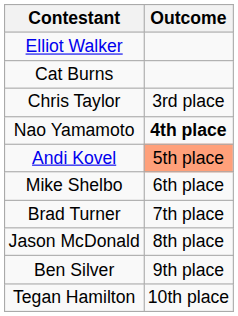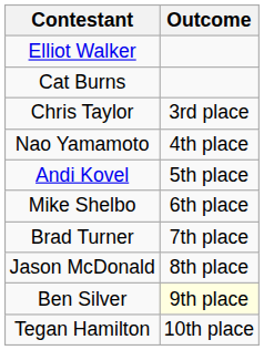Nao Yamamoto | Outcome: bold -> normal
Andi Kovel | Outcome: lightsalmon background -> no background
Ben Silver | Outcome: no background -> lightyellow background
